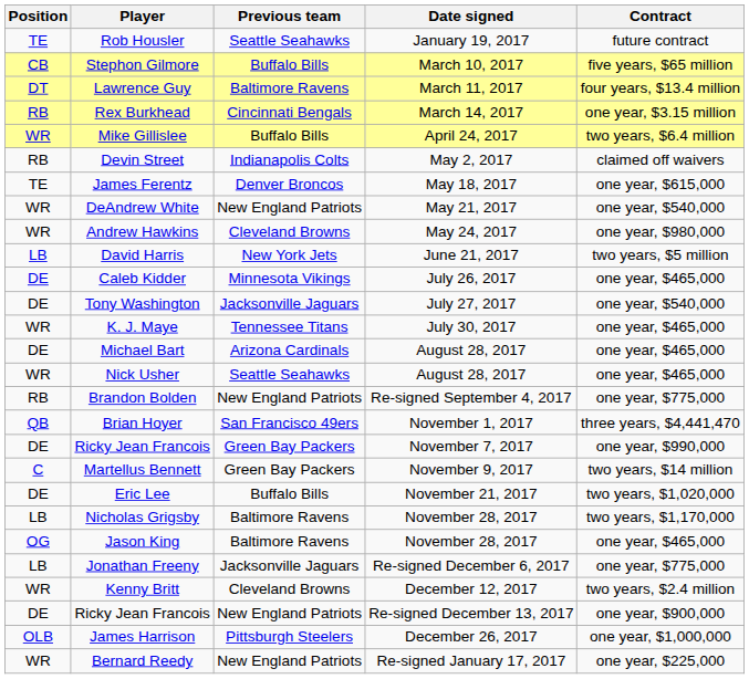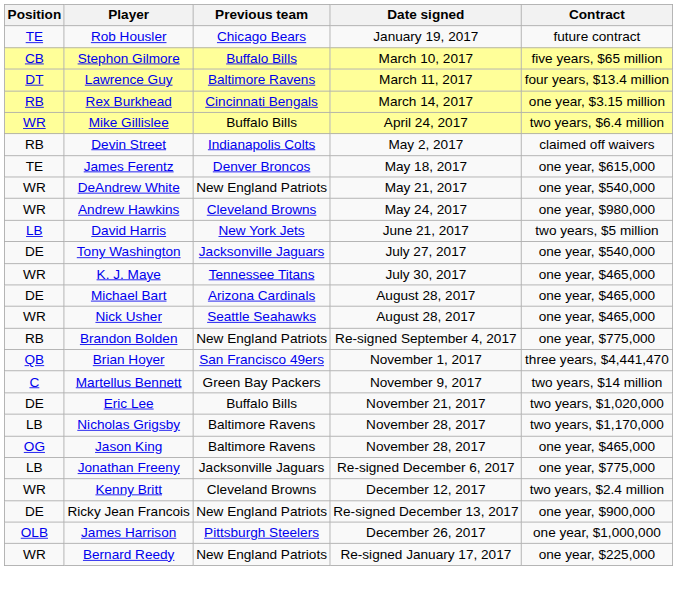Rob Housler | Previous team: Seattle Seahawks -> Chicago Bears
- row: DE | Caleb Kidder | Minnesota Vikings | July 26, 2017 | one year, $465,000
- row: DE | Ricky Jean Francois | Green Bay Packers | November 7, 2017 | one year, $990,000
